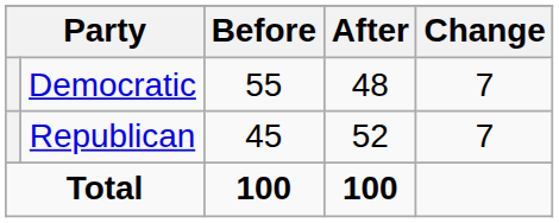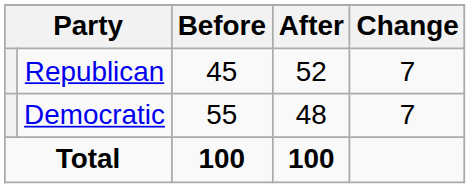rows swapped: Democratic <-> Republican
